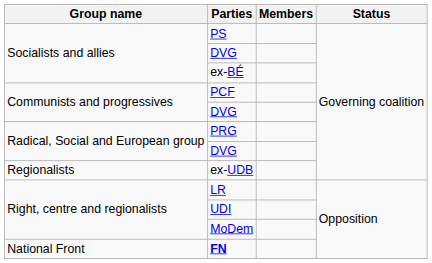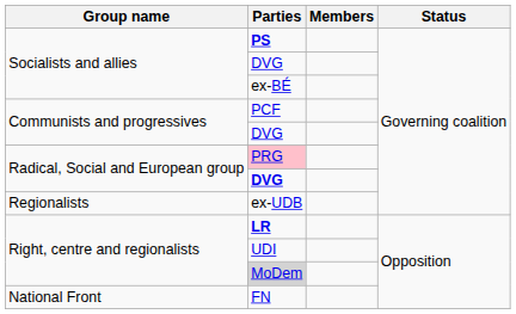PS | Parties: normal -> bold
PRG | Parties: no background -> pink background
Radical, Social and European group / DVG | Parties: normal -> bold
LR | Parties: normal -> bold
MoDem | Parties: no background -> lightgrey background
FN | Parties: bold -> normal
